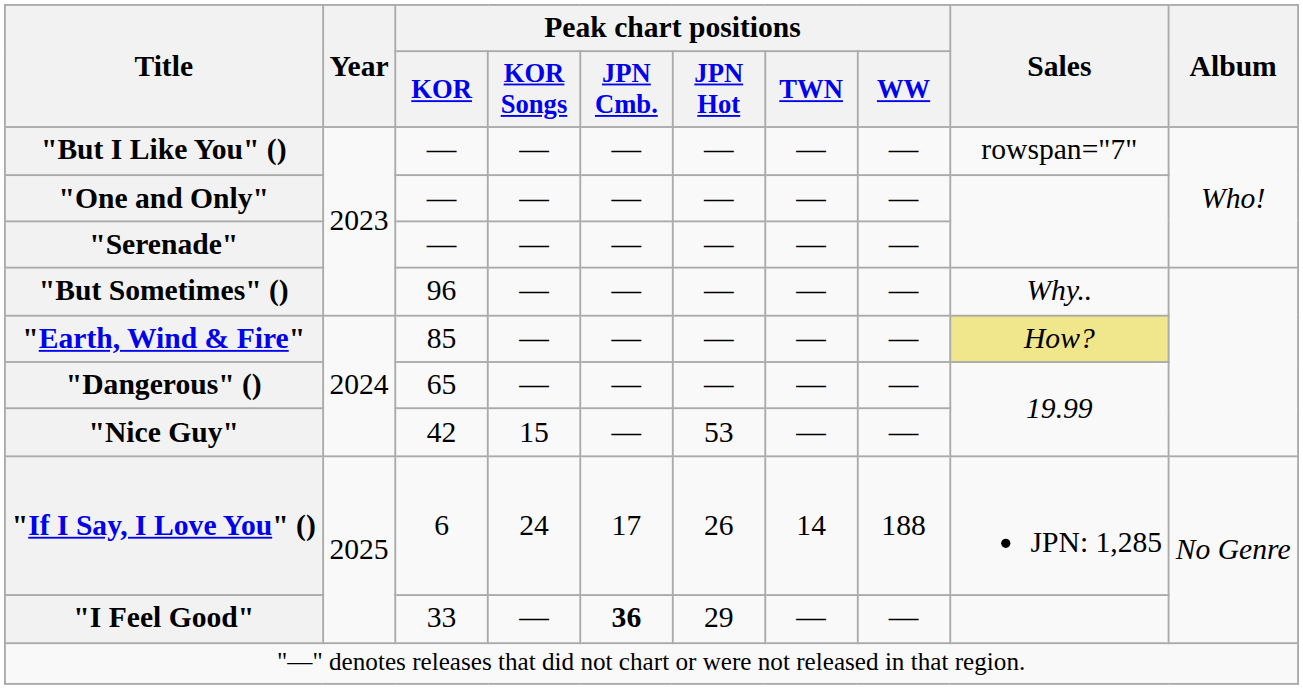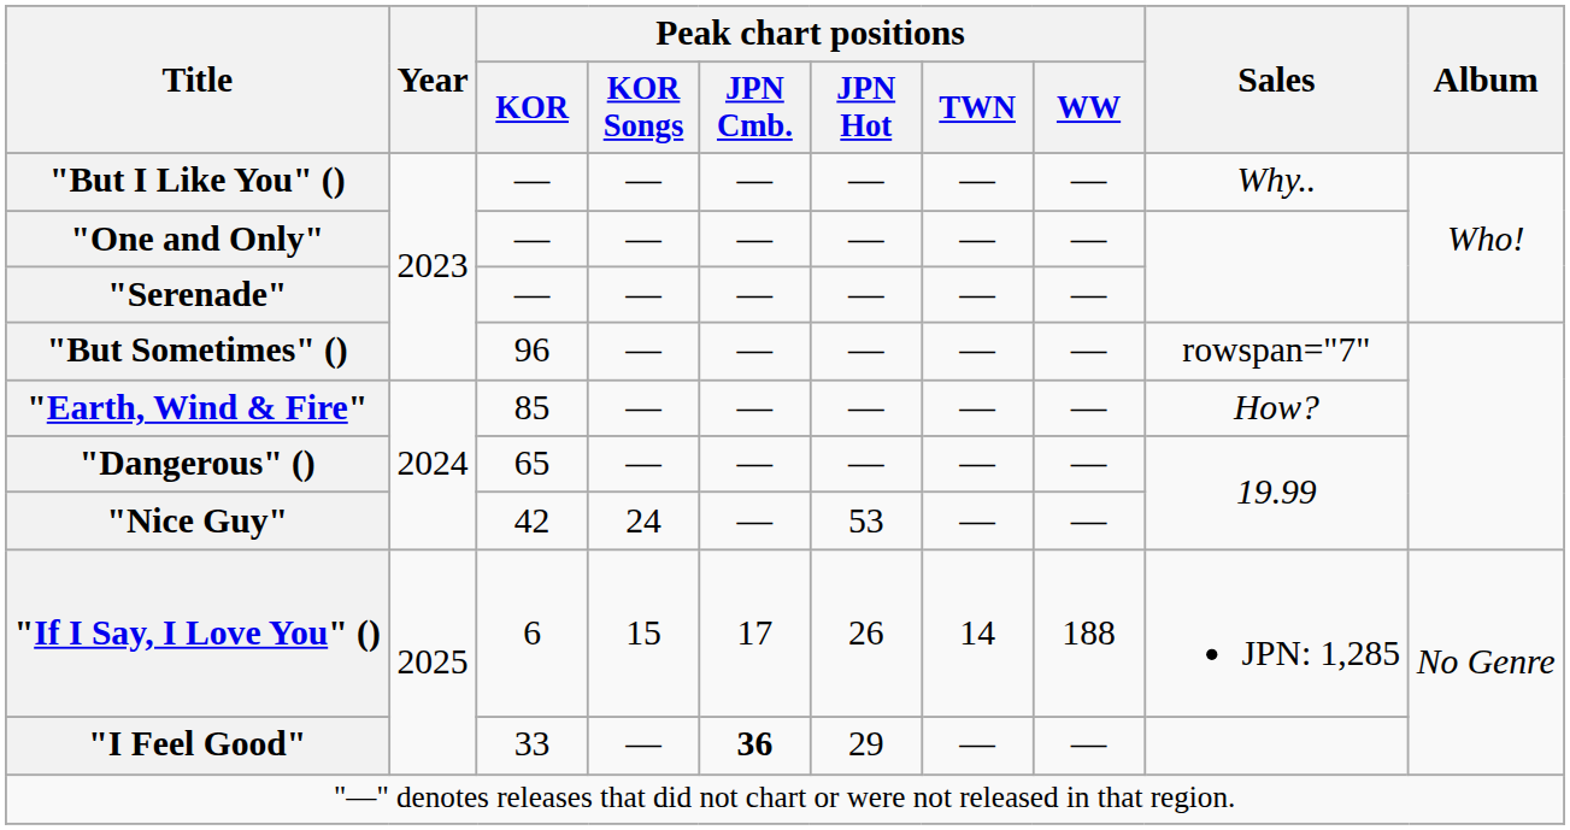"But I Like You" () | Sales: rowspan="7" -> Why..
"But Sometimes" () | Sales: Why.. -> rowspan="7"
"Earth, Wind & Fire" | Sales: khaki background -> no background
"Nice Guy" | Peak chart positions / KOR Songs: 15 -> 24
"If I Say, I Love You" () | Peak chart positions / KOR Songs: 24 -> 15
